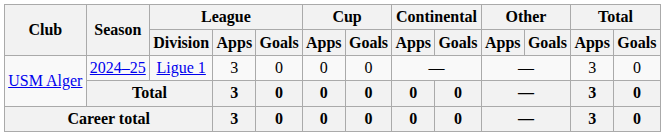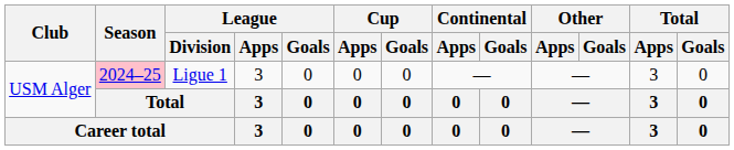USM Alger / Ligue 1 | Season: no background -> pink background
